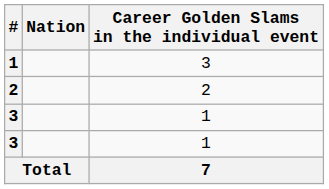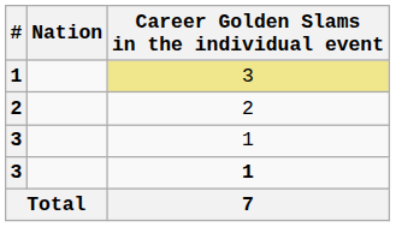row 2 | Career Golden Slams in the individual event: no background -> khaki background
row 5 | Career Golden Slams in the individual event: normal -> bold
